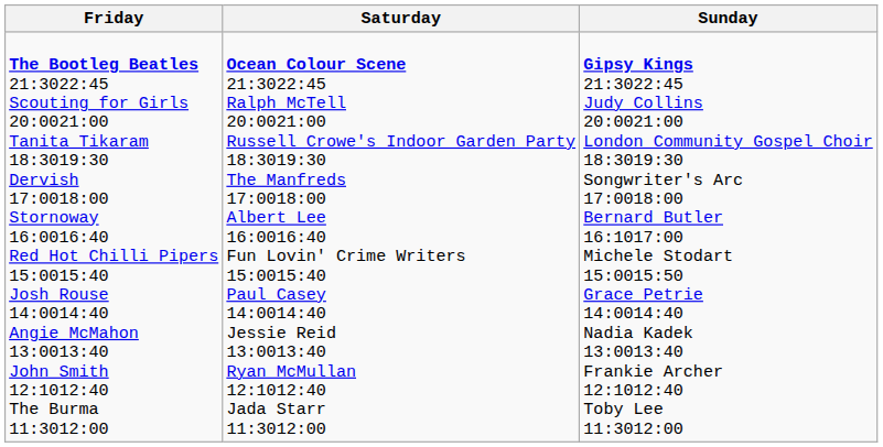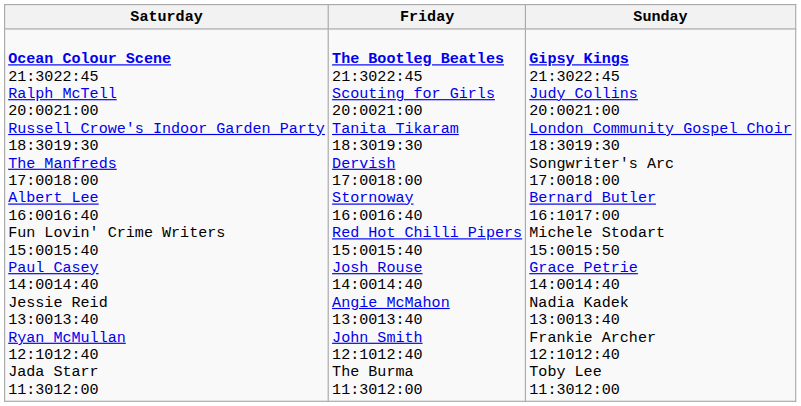columns swapped: Friday <-> Saturday
